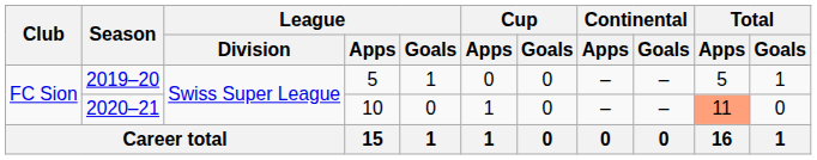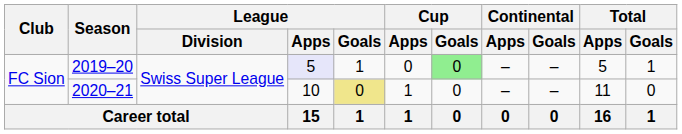2019–20 | League / Apps: no background -> lavender background
2019–20 | Cup / Goals: no background -> lightgreen background
2020–21 | League / Goals: no background -> khaki background
2020–21 | Total / Apps: lightsalmon background -> no background
